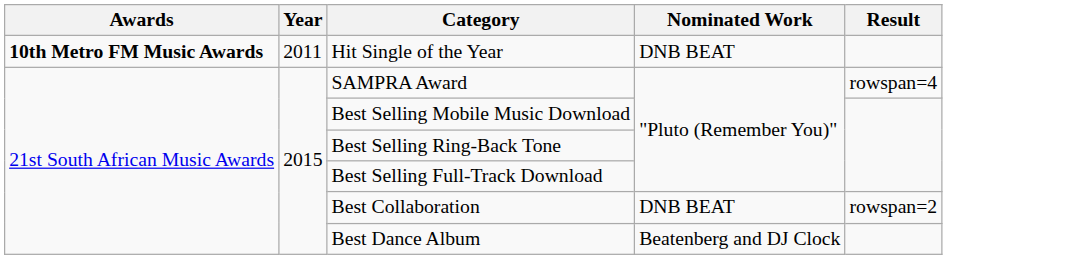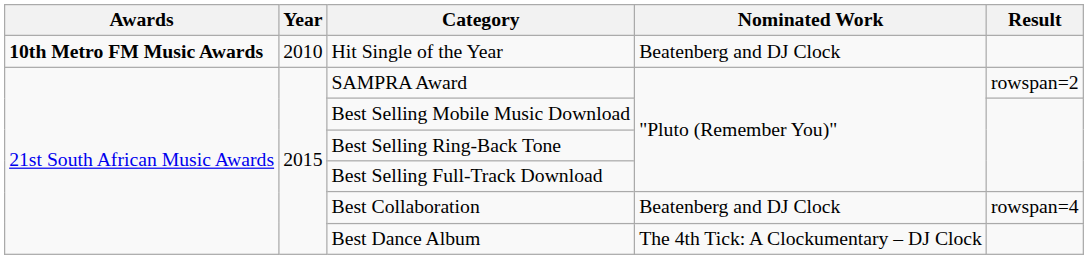Hit Single of the Year | Year: 2011 -> 2010
Hit Single of the Year | Nominated Work: DNB BEAT -> Beatenberg and DJ Clock
SAMPRA Award | Result: rowspan=4 -> rowspan=2
Best Collaboration | Nominated Work: DNB BEAT -> Beatenberg and DJ Clock
Best Collaboration | Result: rowspan=2 -> rowspan=4
Best Dance Album | Nominated Work: Beatenberg and DJ Clock -> The 4th Tick: A Clockumentary – DJ Clock
